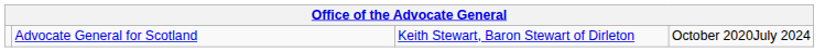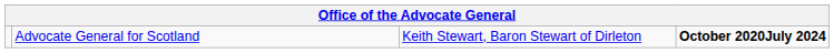Advocate General for Scotland | column 4: normal -> bold
